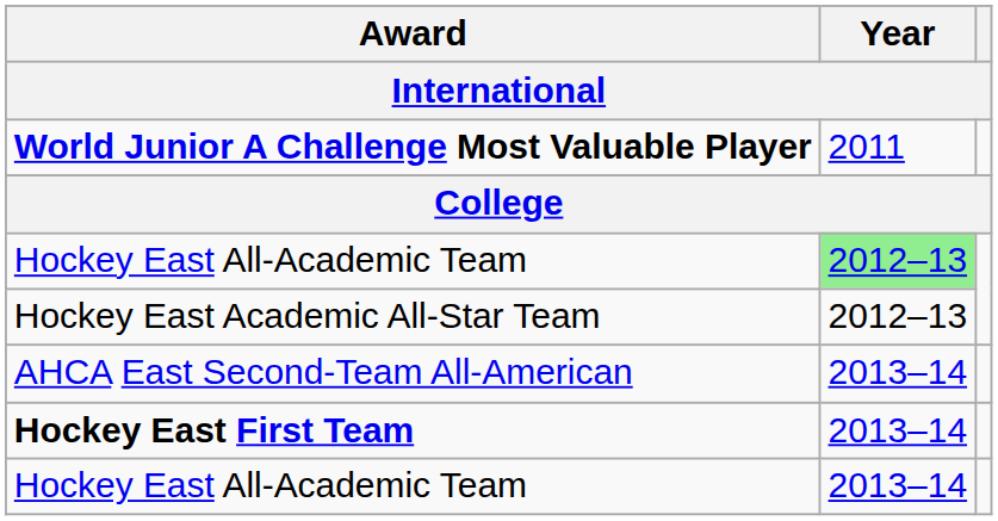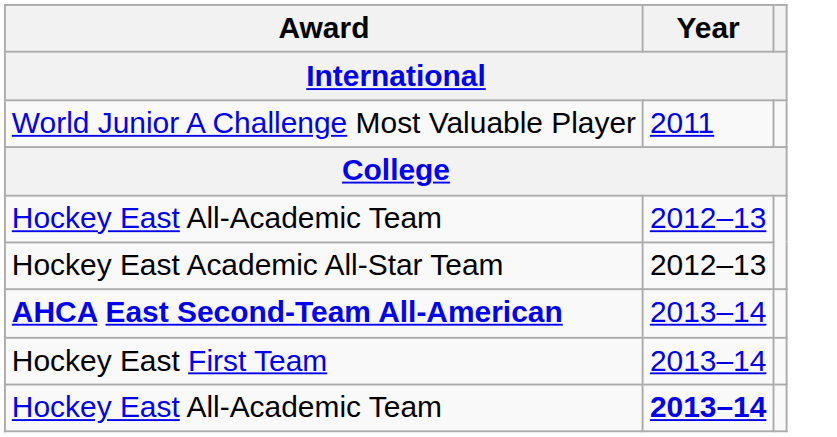World Junior A Challenge Most Valuable Player | Award: bold -> normal
Hockey East All-Academic Team / 2012–13 | Year: lightgreen background -> no background
AHCA East Second-Team All-American | Award: normal -> bold
Hockey East First Team | Award: bold -> normal
Hockey East All-Academic Team / 2013–14 | Year: normal -> bold
